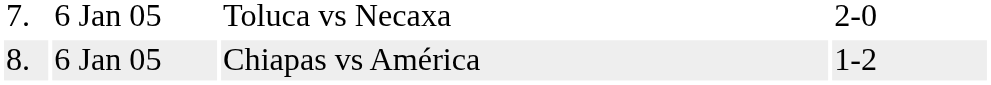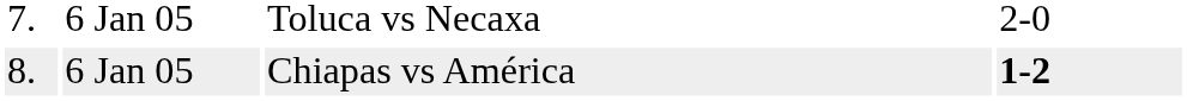6 Jan 05 / Chiapas vs América | column 4: normal -> bold
